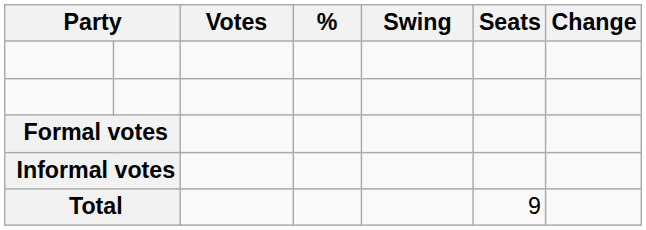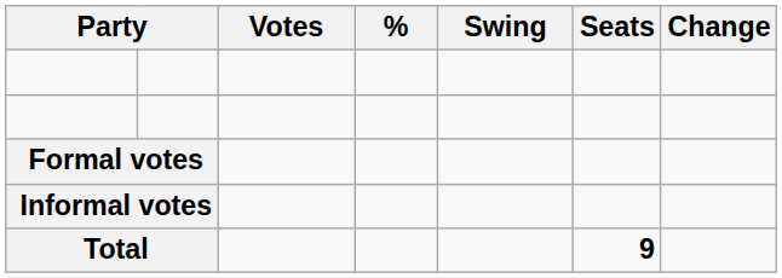Total | Seats: normal -> bold
